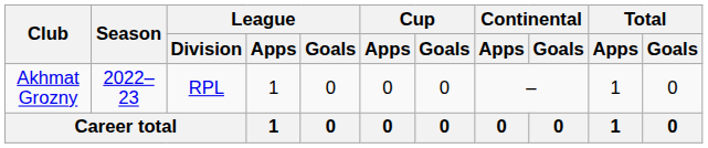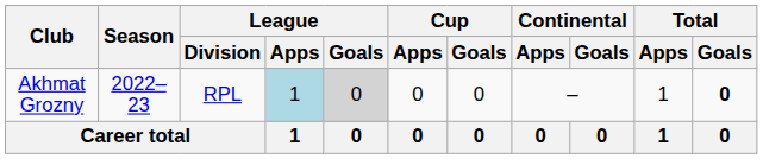Akhmat Grozny | League / Apps: no background -> lightblue background
Akhmat Grozny | League / Goals: no background -> lightgrey background
Akhmat Grozny | Total / Goals: normal -> bold
